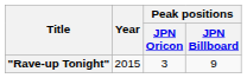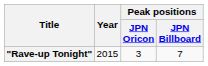"Rave-up Tonight" | Peak positions / JPN Billboard: 9 -> 7
